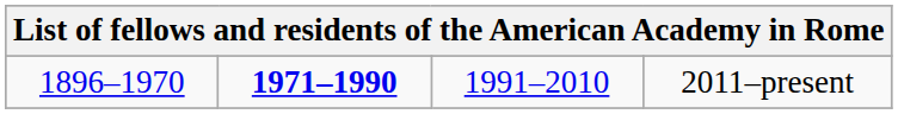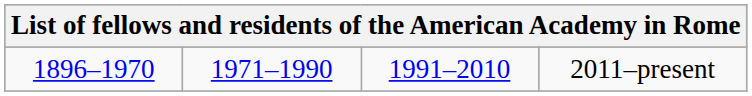2011–present | column 2: bold -> normal
